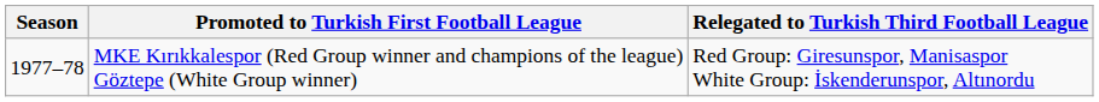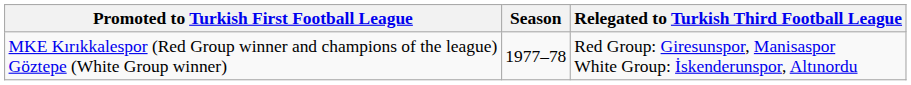columns swapped: Season <-> Promoted to Turkish First Football League
